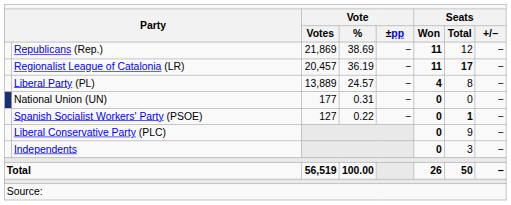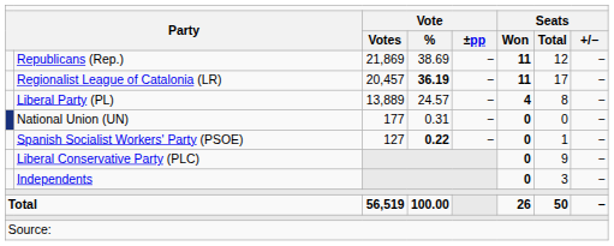Regionalist League of Catalonia (LR) | column 4: normal -> bold
Regionalist League of Catalonia (LR) | column 7: bold -> normal
Spanish Socialist Workers' Party (PSOE) | column 4: normal -> bold
Spanish Socialist Workers' Party (PSOE) | column 7: bold -> normal
